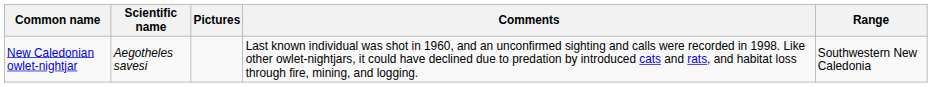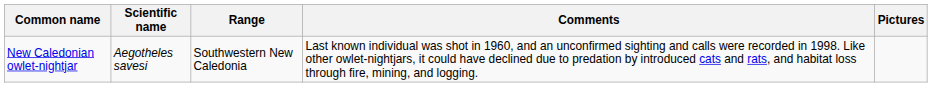columns swapped: Range <-> Pictures
